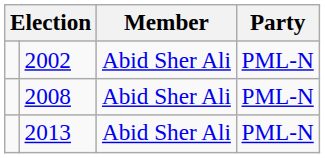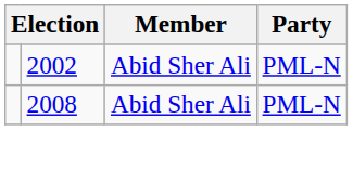- row: 2013 | Abid Sher Ali | PML-N
